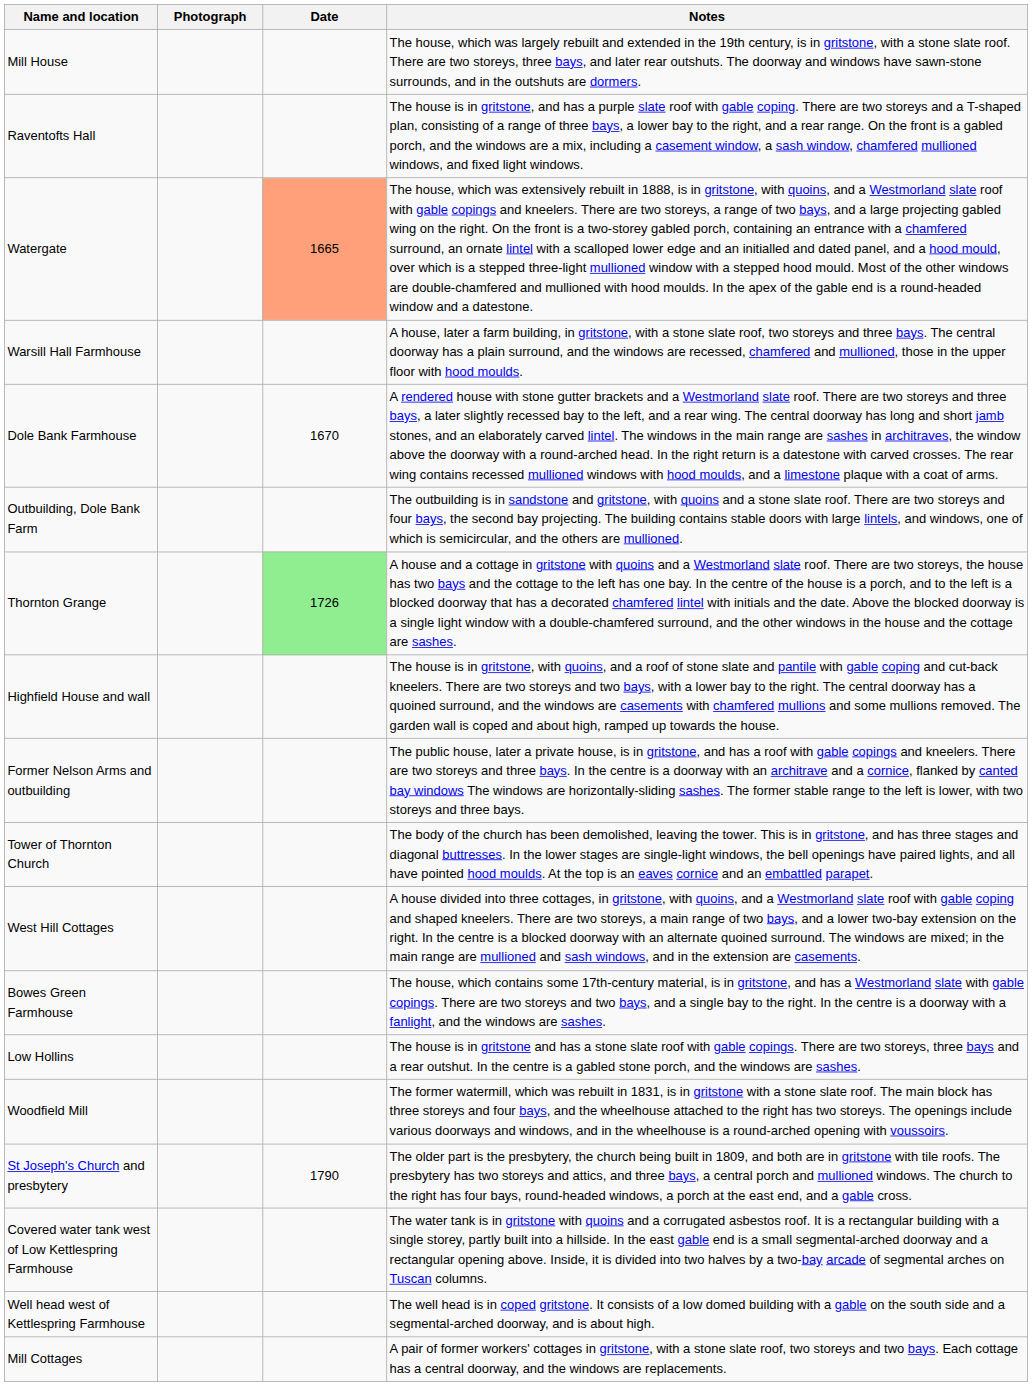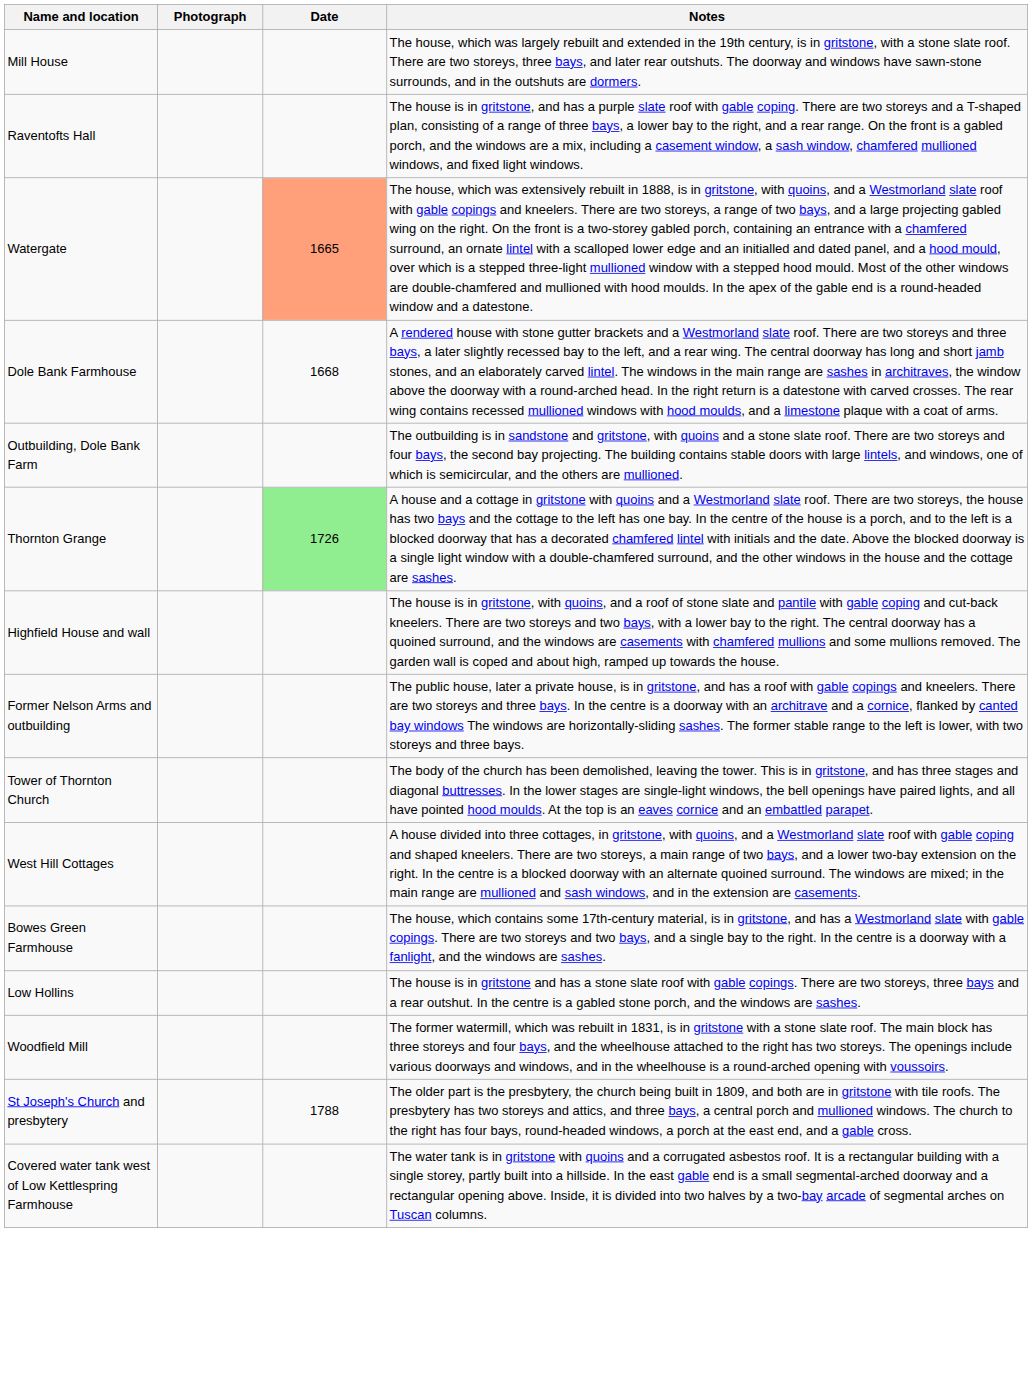- row: Warsill Hall Farmhouse | A house, later a farm building, in gritstone, with a stone slate roof, two storeys and three bays. The central doorway has a plain surround, and the windows are recessed, chamfered and mullioned, those in the upper floor with hood moulds.
Dole Bank Farmhouse | Date: 1670 -> 1668
St Joseph's Church and presbytery | Date: 1790 -> 1788
- row: Well head west of Kettlespring Farmhouse | The well head is in coped gritstone. It consists of a low domed building with a gable on the south side and a segmental-arched doorway, and is about high.
- row: Mill Cottages | A pair of former workers' cottages in gritstone, with a stone slate roof, two storeys and two bays. Each cottage has a central doorway, and the windows are replacements.
